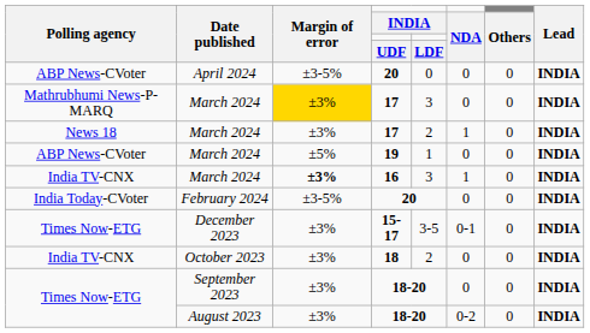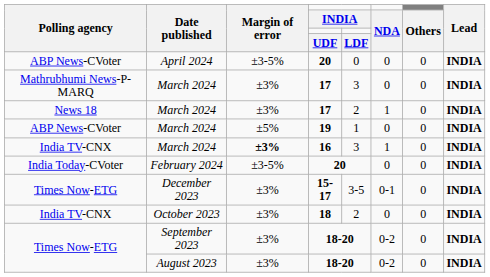Mathrubhumi News-P-MARQ / March 2024 | Margin of error: gold background -> no background
September 2023 | NDA: 0 -> 0-2
